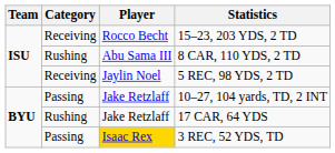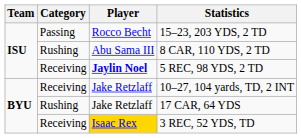15–23, 203 YDS, 2 TD | Category: Receiving -> Passing
5 REC, 98 YDS, 2 TD | Player: normal -> bold
10–27, 104 yards, TD, 2 INT | Category: Passing -> Receiving
3 REC, 52 YDS, TD | Category: Passing -> Receiving
